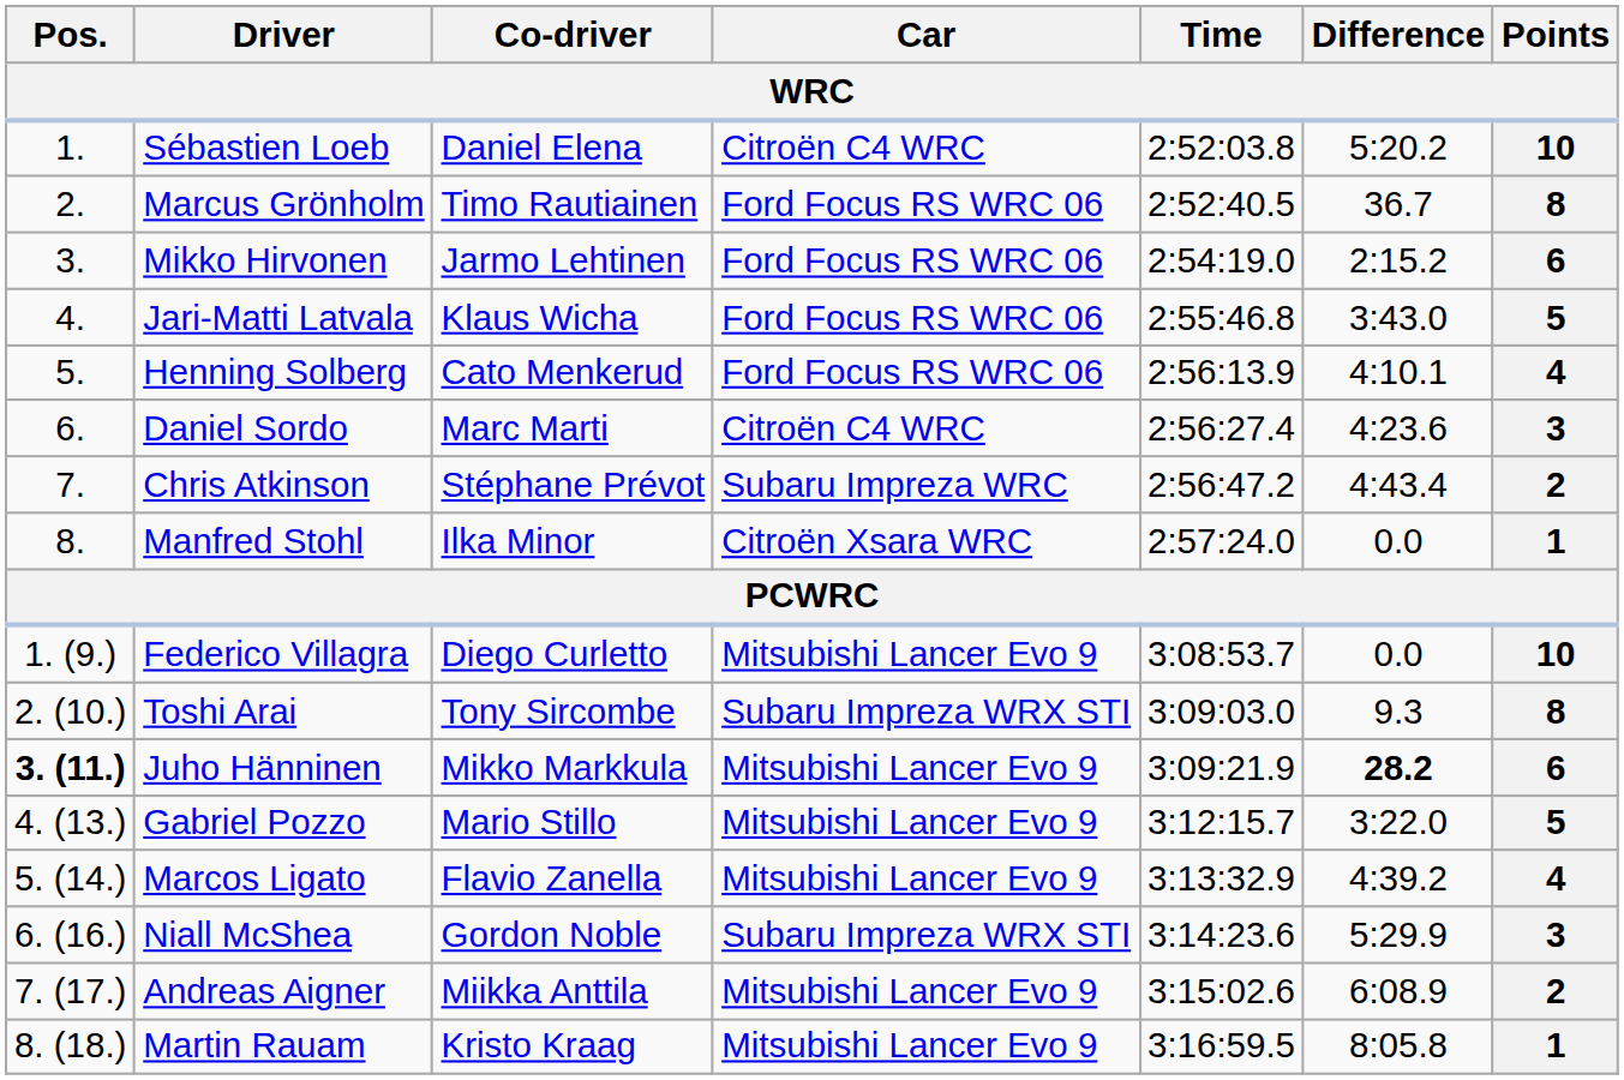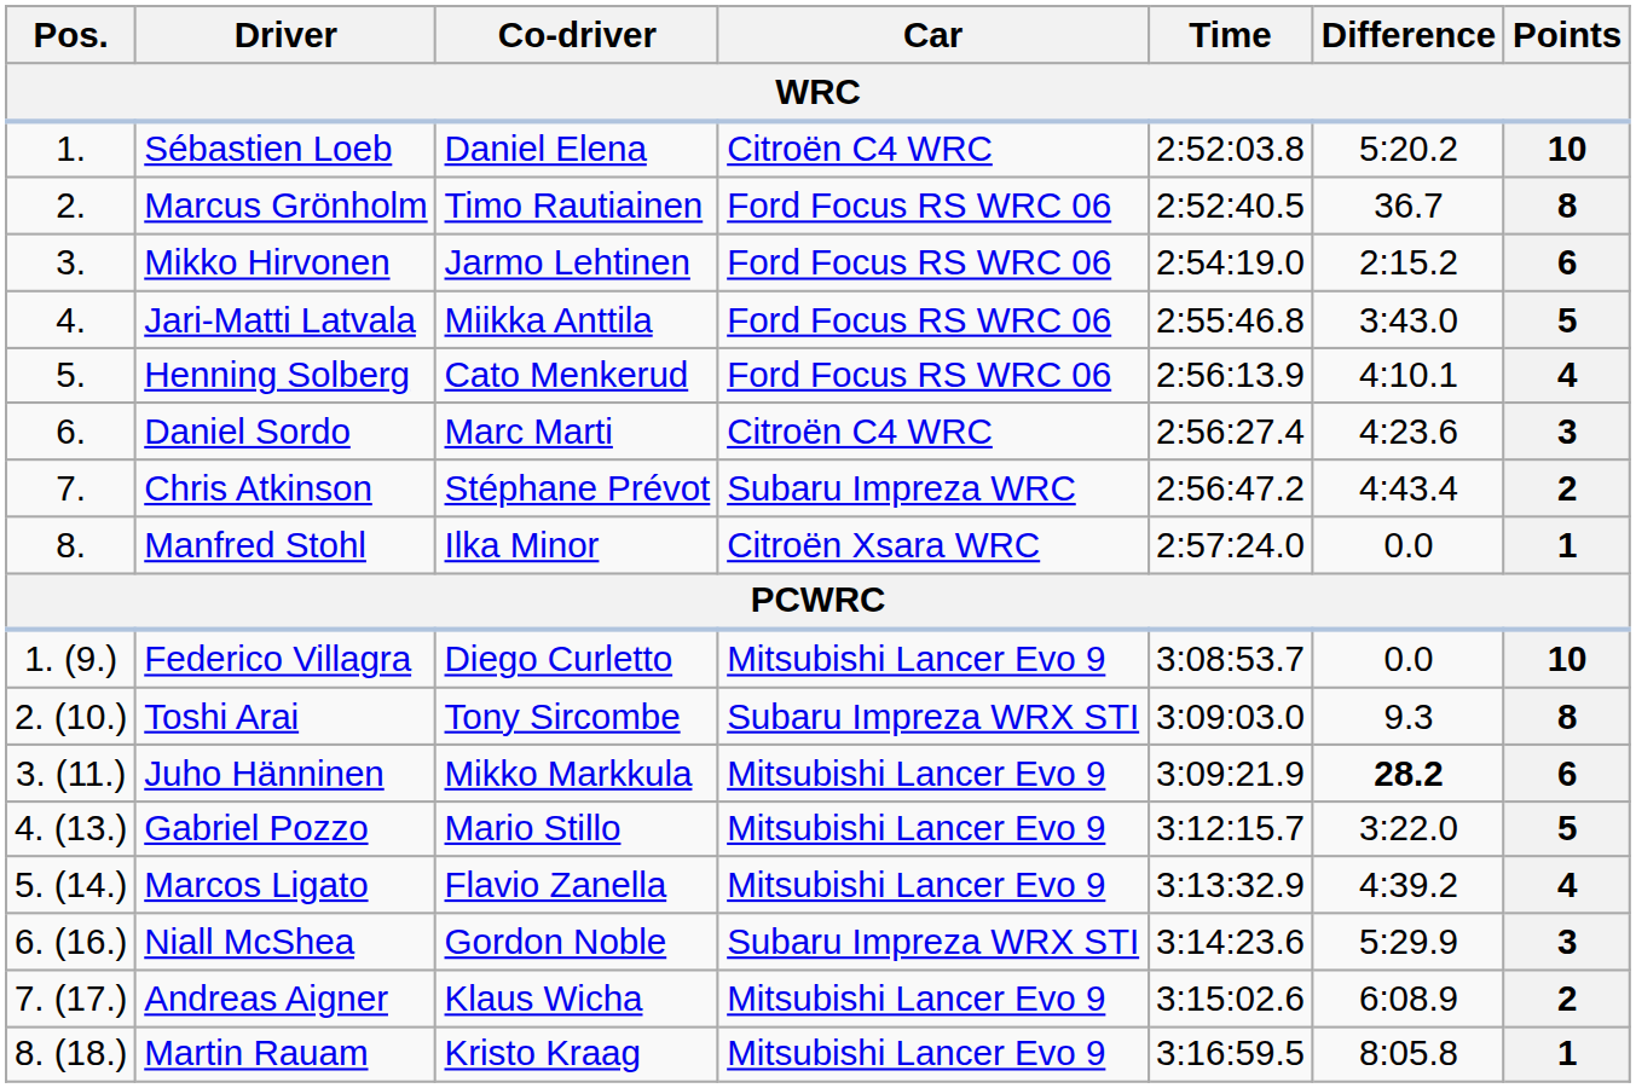Jari-Matti Latvala | Co-driver: Klaus Wicha -> Miikka Anttila
Juho Hänninen | Pos.: bold -> normal
Andreas Aigner | Co-driver: Miikka Anttila -> Klaus Wicha
